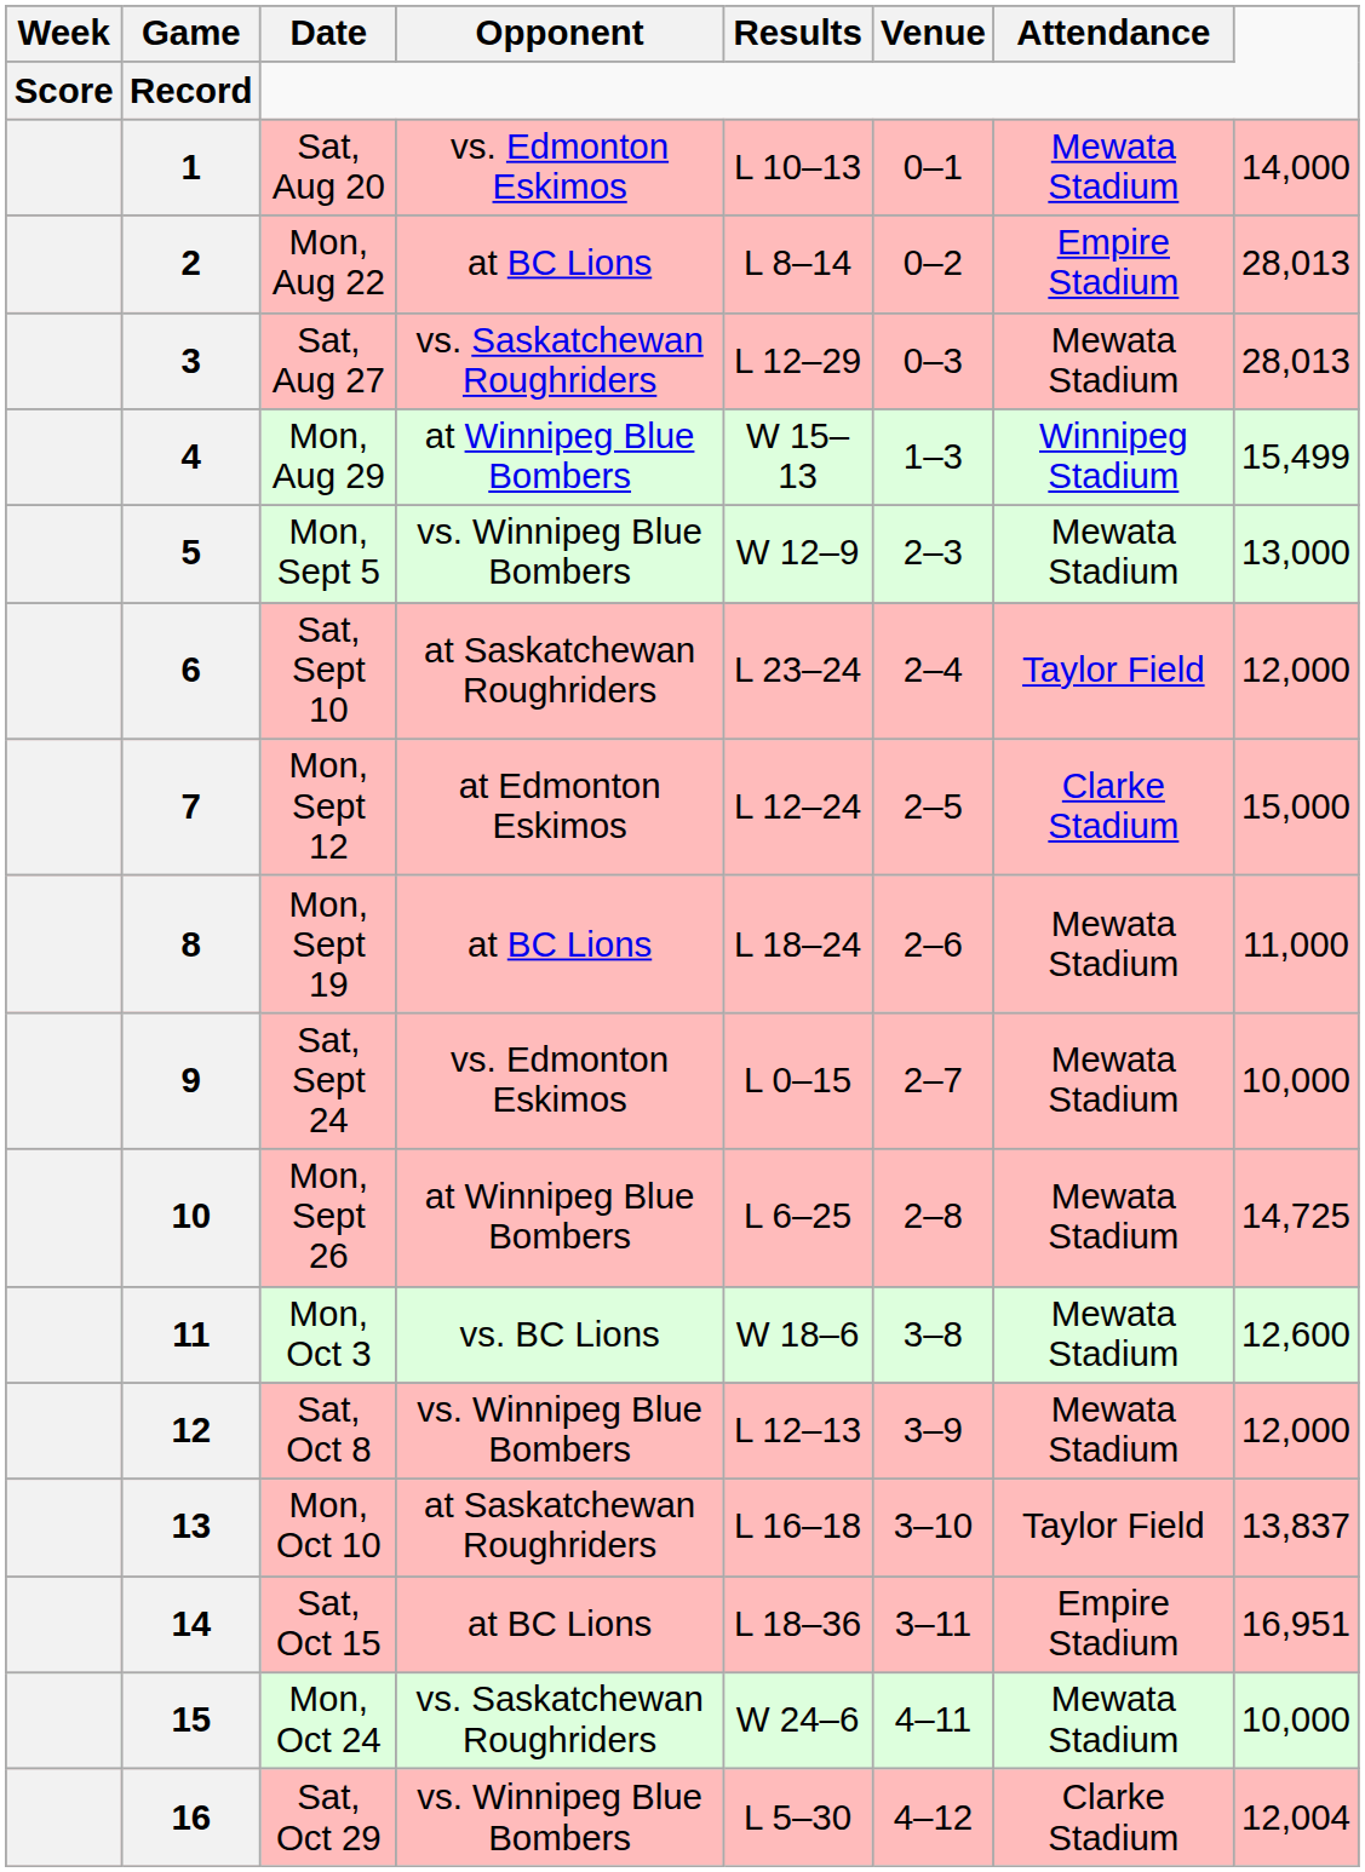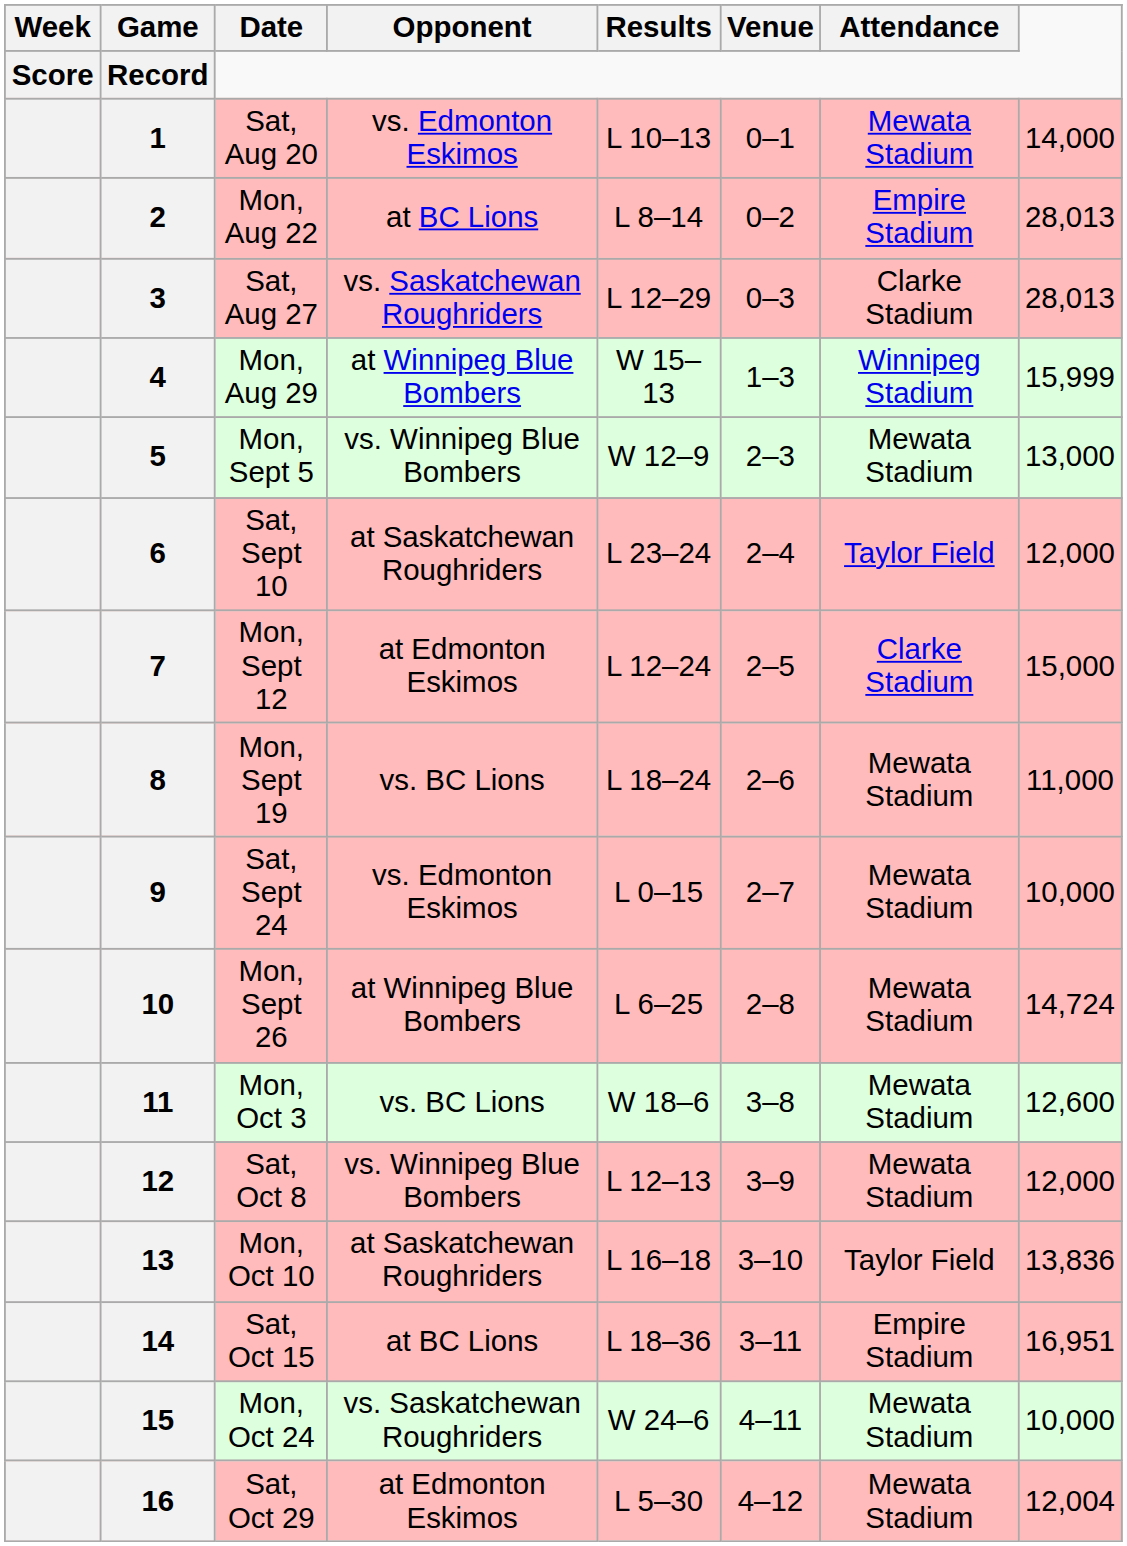3 | Attendance: Mewata Stadium -> Clarke Stadium
4 | column 8: 15,499 -> 15,999
8 | Opponent: at BC Lions -> vs. BC Lions
10 | column 8: 14,725 -> 14,724
13 | column 8: 13,837 -> 13,836
16 | Opponent: vs. Winnipeg Blue Bombers -> at Edmonton Eskimos
16 | Attendance: Clarke Stadium -> Mewata Stadium
